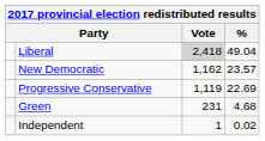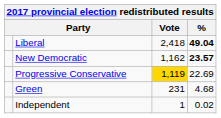Liberal | Vote: lightgrey background -> no background
Liberal | %: normal -> bold
New Democratic | %: normal -> bold
Progressive Conservative | Vote: no background -> gold background
